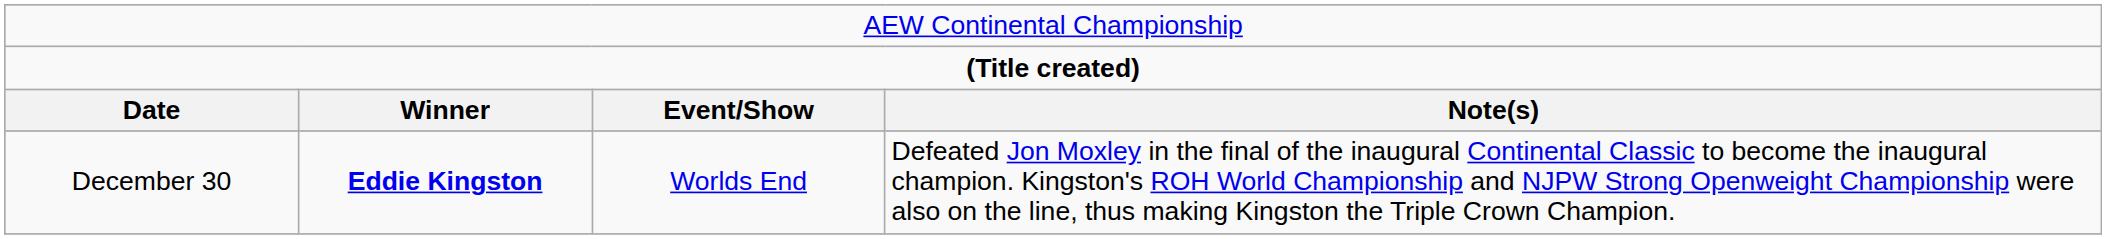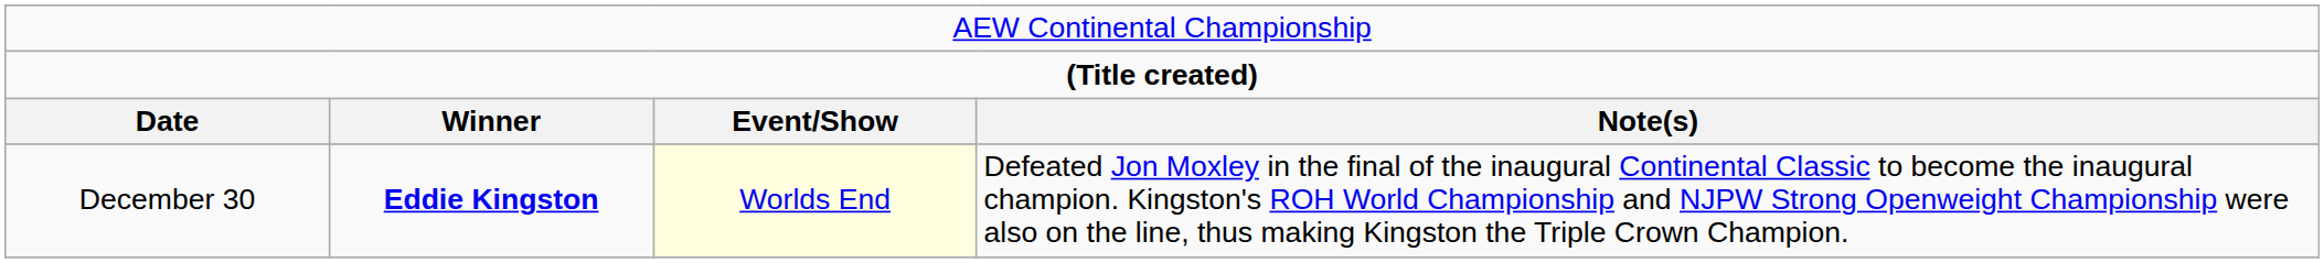December 30 | column 3: no background -> lightyellow background
